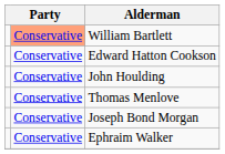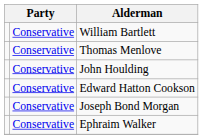William Bartlett | column 2: lightsalmon background -> no background
rows swapped: Edward Hatton Cookson <-> Thomas Menlove
